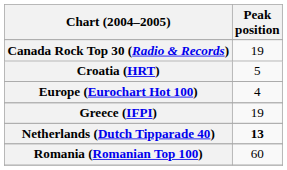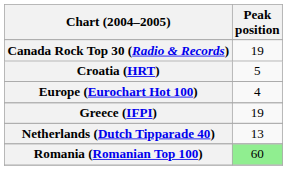Netherlands (Dutch Tipparade 40) | Peak position: bold -> normal
Romania (Romanian Top 100) | Peak position: no background -> lightgreen background
